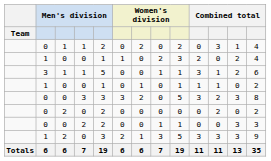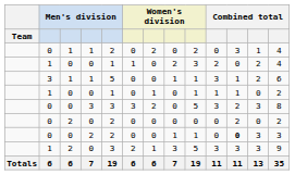row 9 | column 11: normal -> bold
